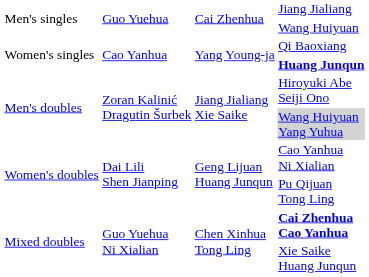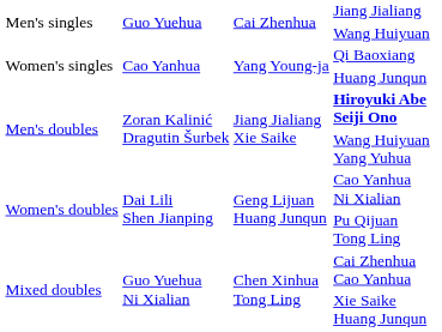Huang Junqun | column 4: bold -> normal
Hiroyuki Abe Seiji Ono | column 4: normal -> bold
Wang Huiyuan Yang Yuhua | column 4: lightgrey background -> no background
Cai Zhenhua Cao Yanhua | column 4: bold -> normal
